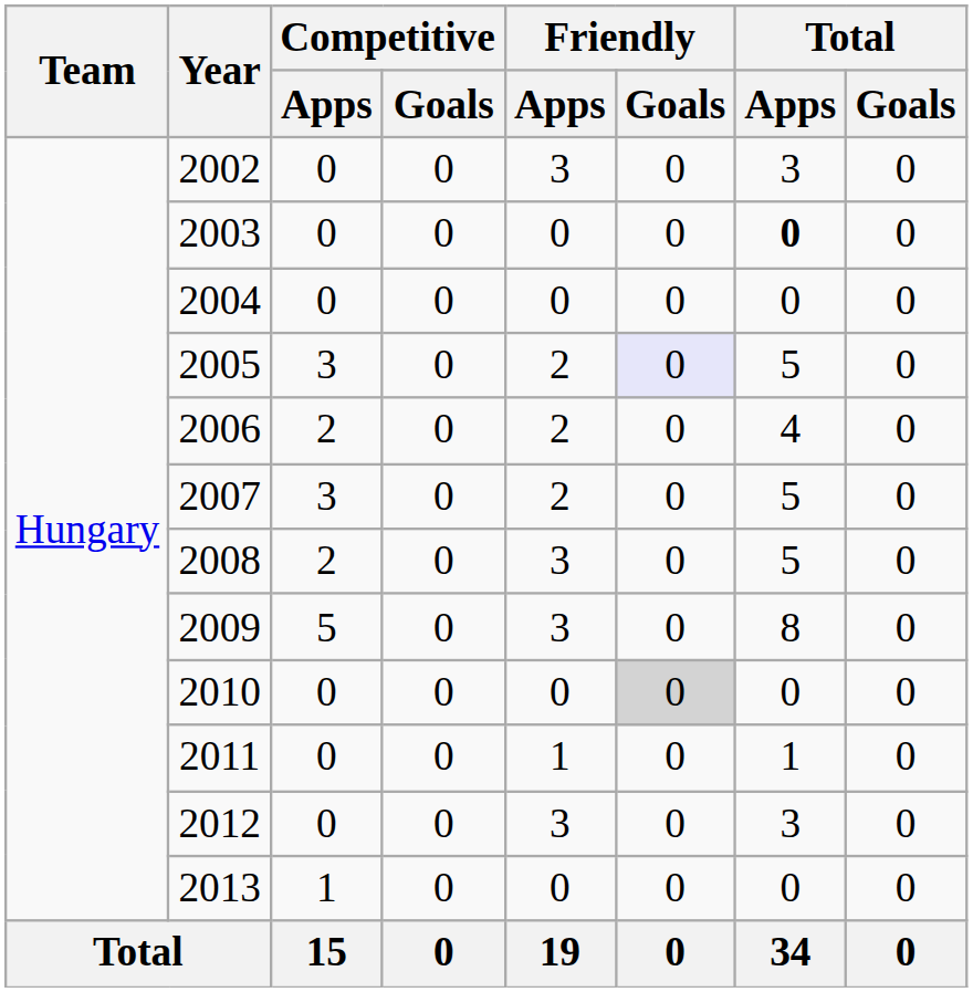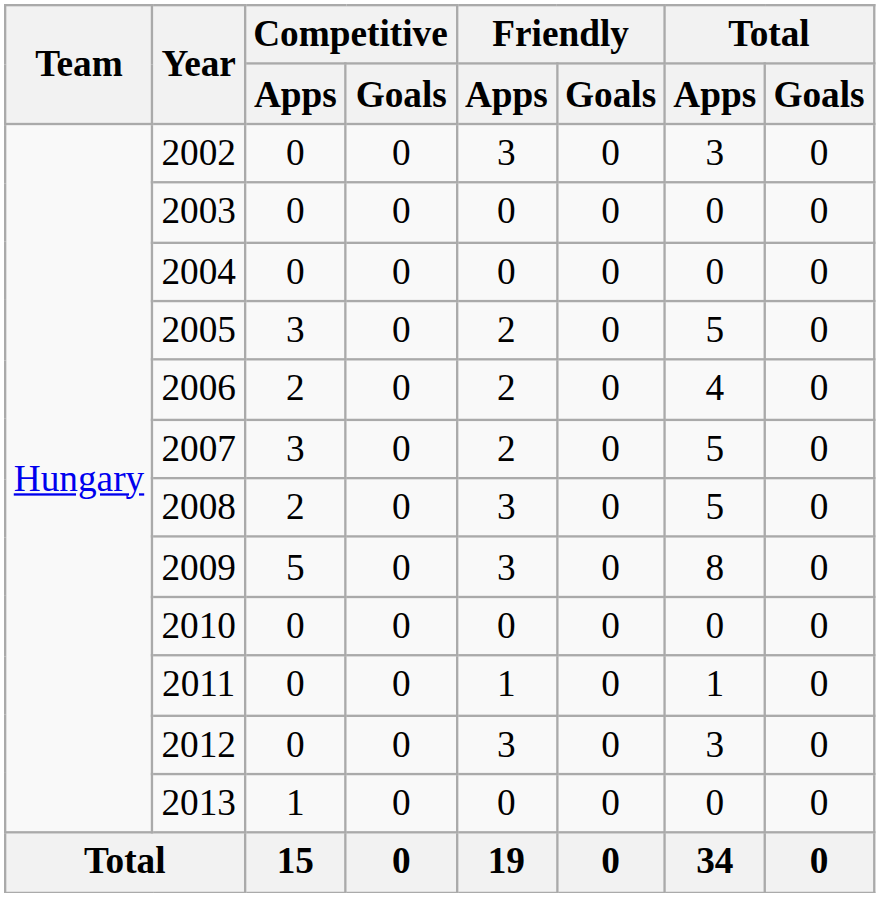2003 | Total / Apps: bold -> normal
2005 | Friendly / Goals: lavender background -> no background
2010 | Friendly / Goals: lightgrey background -> no background
